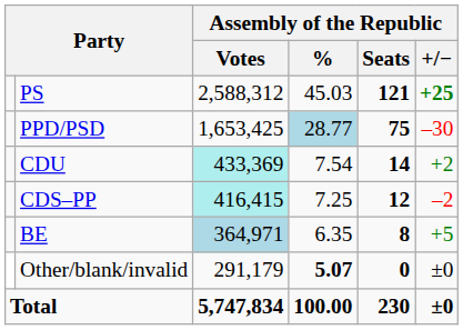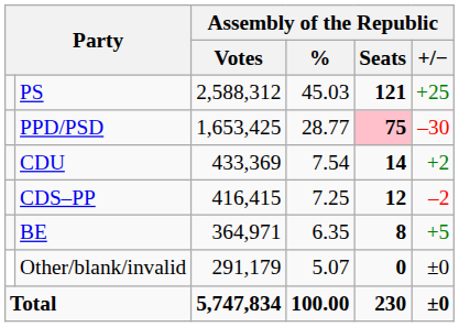PS | Assembly of the Republic / +/−: bold -> normal
PPD/PSD | Assembly of the Republic / %: lightblue background -> no background
PPD/PSD | Assembly of the Republic / Seats: no background -> pink background
CDU | Assembly of the Republic / Votes: paleturquoise background -> no background
CDS–PP | Assembly of the Republic / Votes: paleturquoise background -> no background
BE | Assembly of the Republic / Votes: lightblue background -> no background
Other/blank/invalid | Assembly of the Republic / %: bold -> normal
